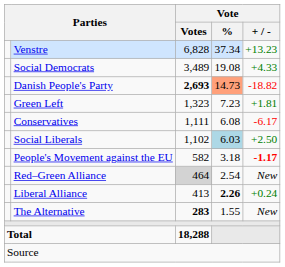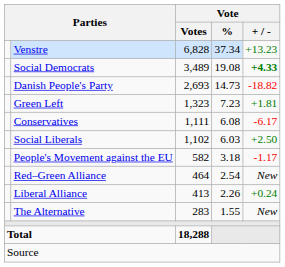Social Democrats | Vote / + / -: normal -> bold
Danish People's Party | Vote / Votes: bold -> normal
Danish People's Party | Vote / %: lightsalmon background -> no background
Social Liberals | Vote / %: lightblue background -> no background
People's Movement against the EU | Vote / + / -: bold -> normal
Red–Green Alliance | Vote / Votes: lightgrey background -> no background
Liberal Alliance | Vote / %: bold -> normal
The Alternative | Vote / Votes: bold -> normal
